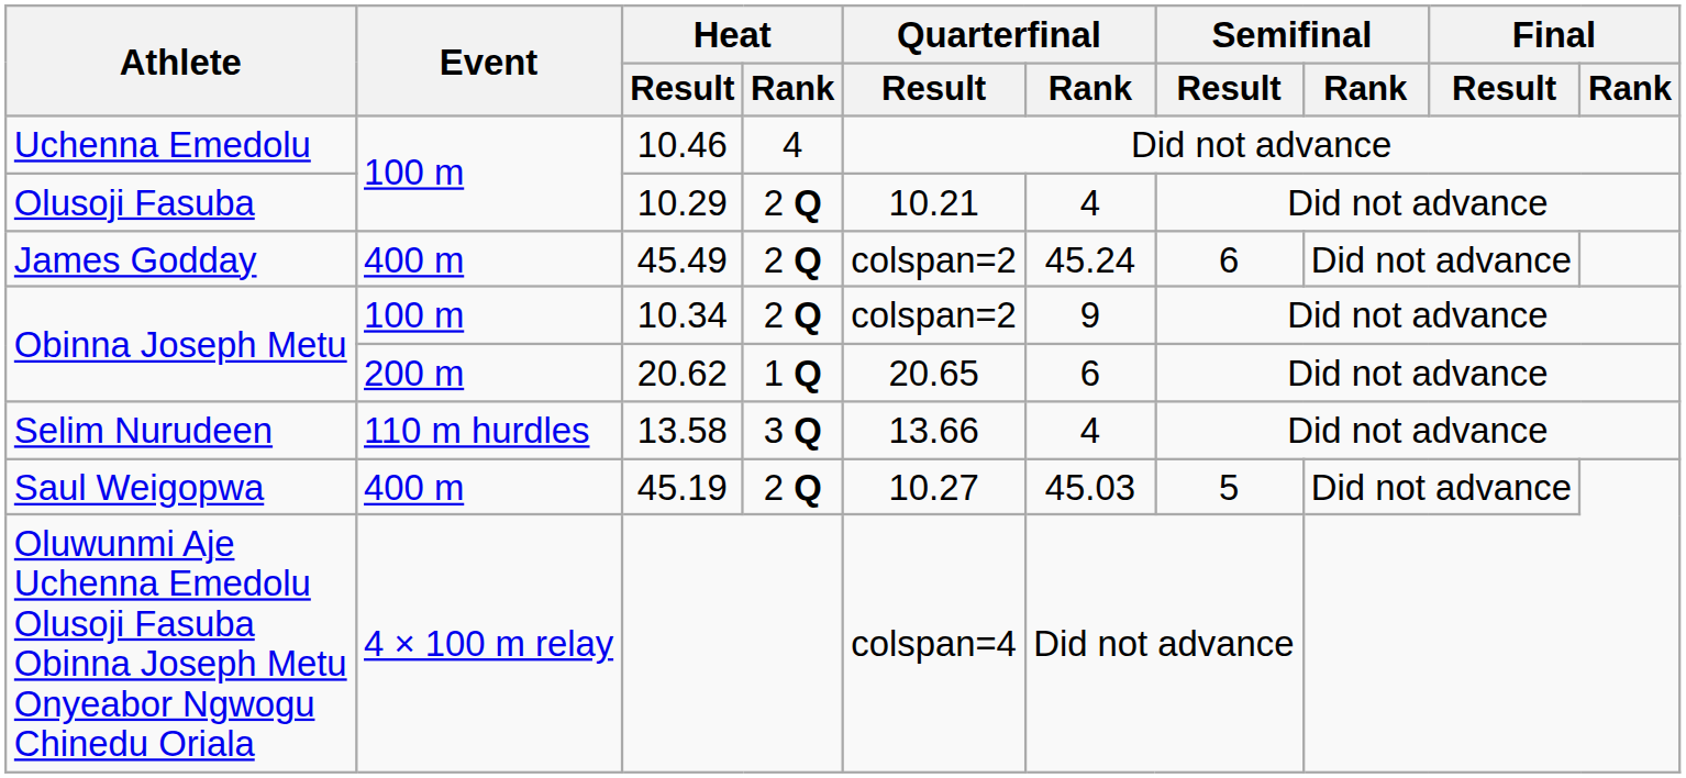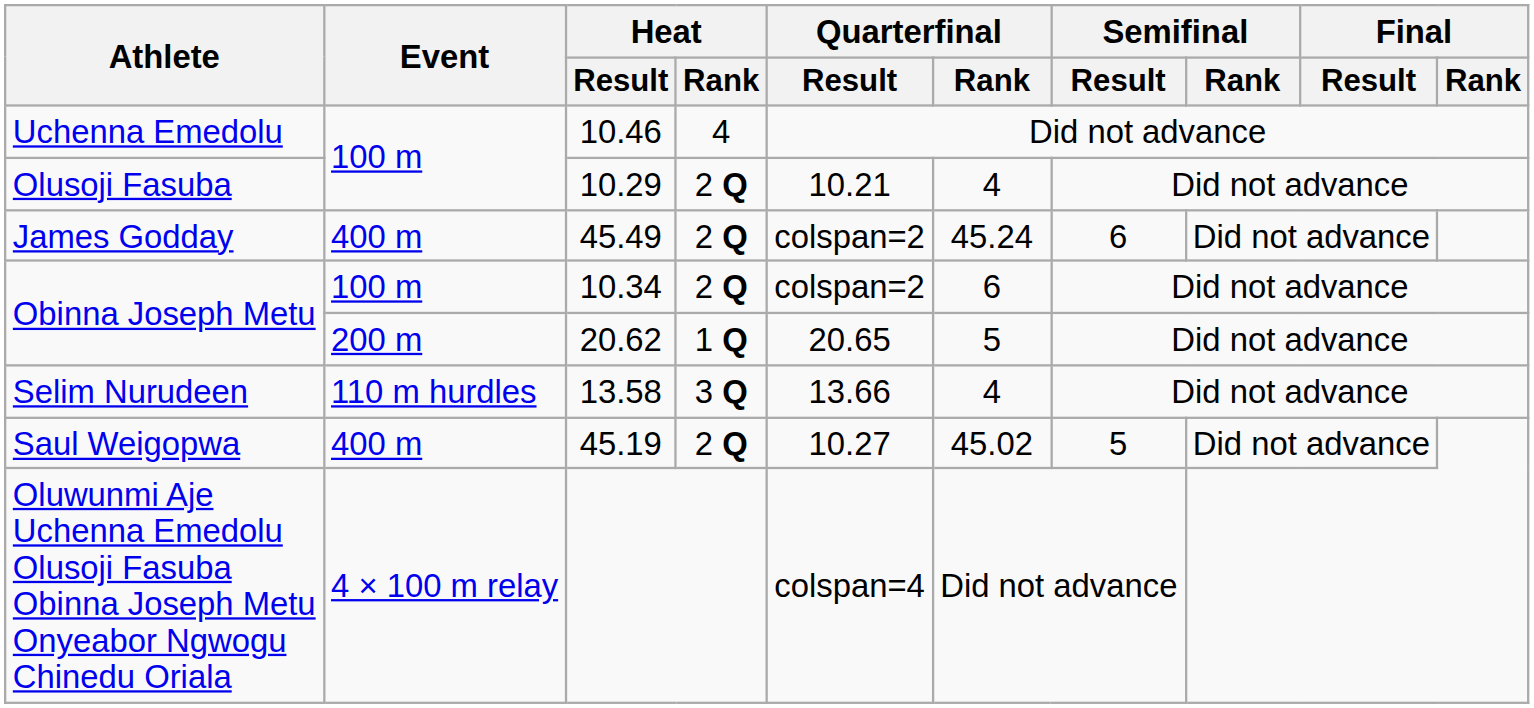10.34 | Quarterfinal / Rank: 9 -> 6
20.62 | Quarterfinal / Rank: 6 -> 5
45.19 | Quarterfinal / Rank: 45.03 -> 45.02
